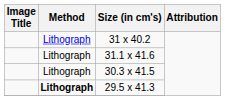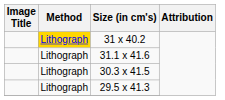31 x 40.2 | Method: no background -> gold background
29.5 x 41.3 | Method: bold -> normal
